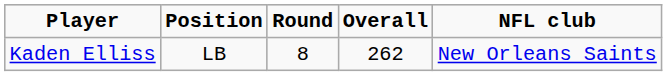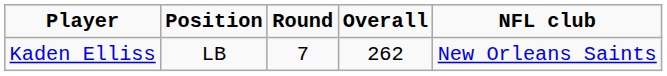Kaden Elliss | Round: 8 -> 7
